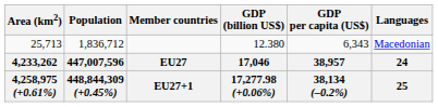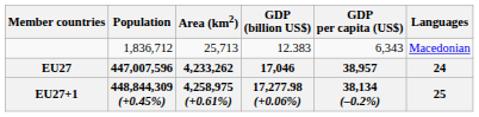columns swapped: Member countries <-> Area (km2)
row 2 | GDP (billion US$): 12.380 -> 12.383
